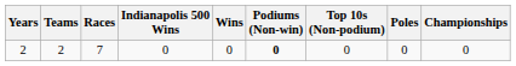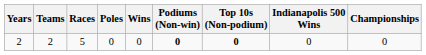columns swapped: Poles <-> Indianapolis 500 Wins
row 2 | Races: 7 -> 5
row 2 | Top 10s (Non-podium): normal -> bold
